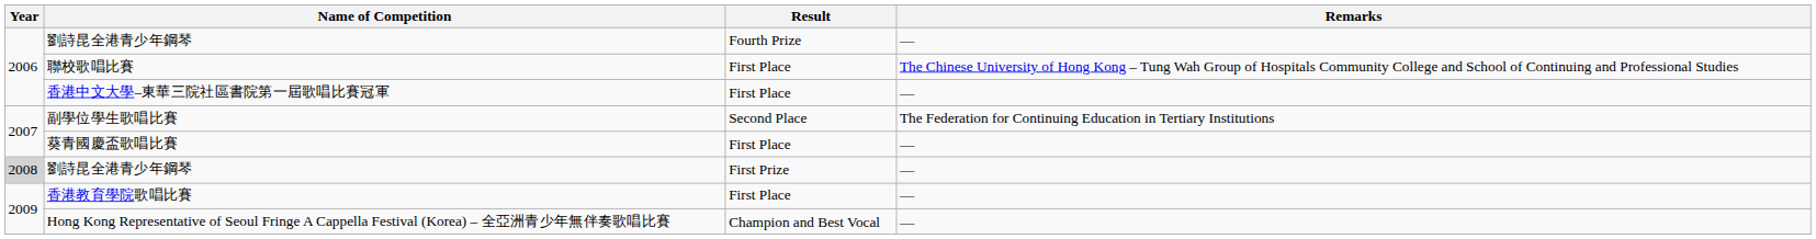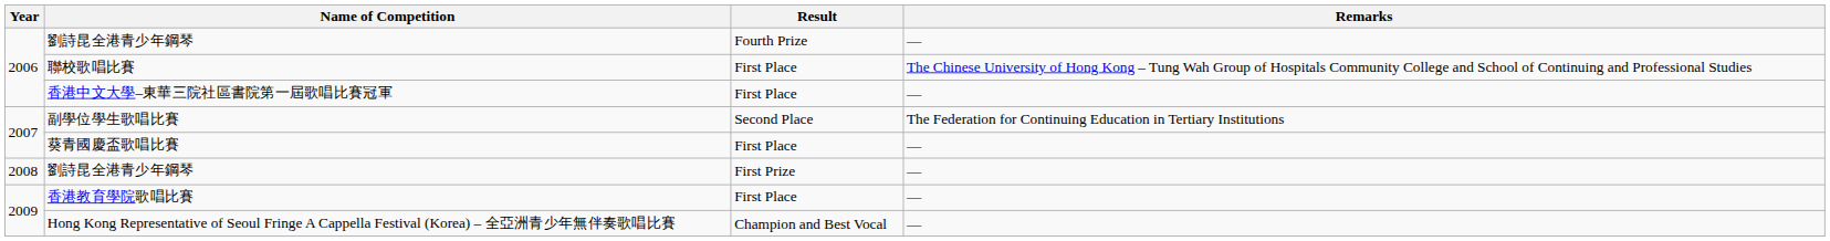劉詩昆全港青少年鋼琴 / First Prize | Year: lightgrey background -> no background
